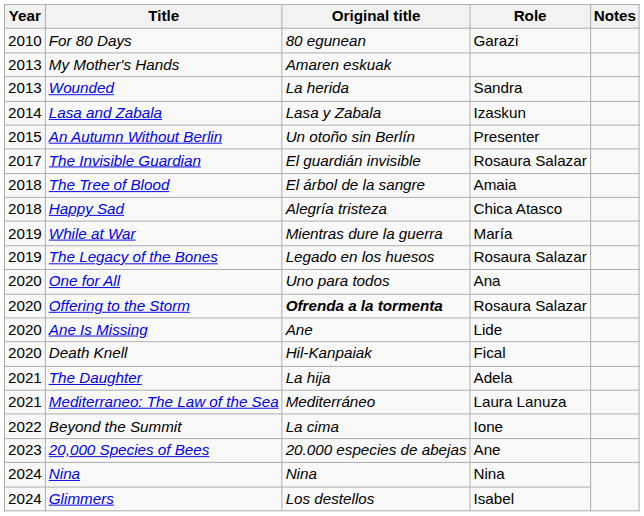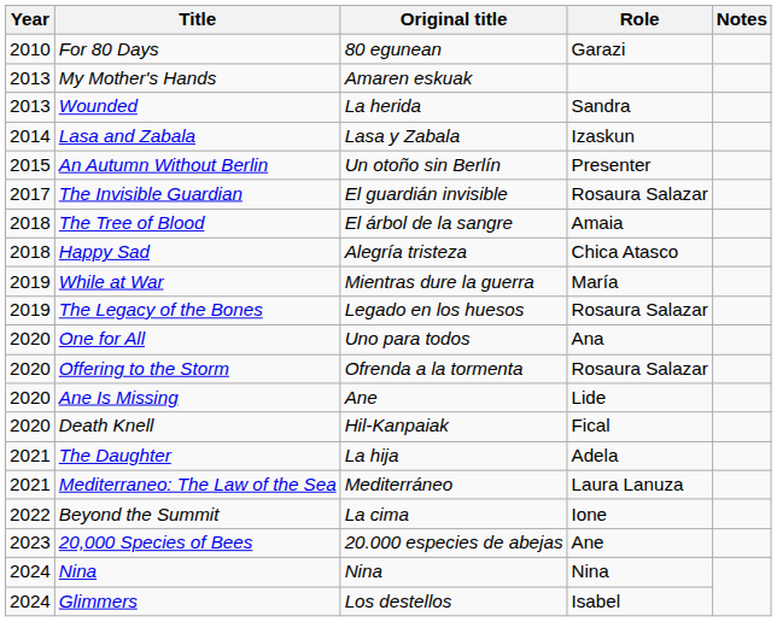Offering to the Storm | Original title: bold -> normal
